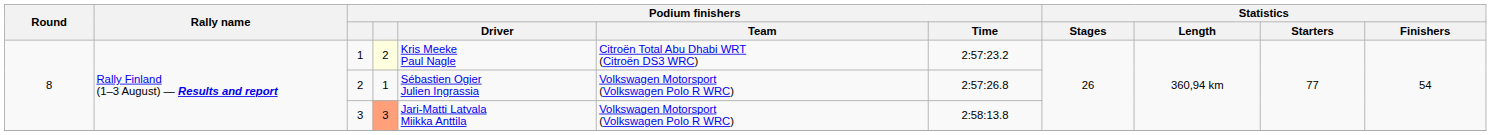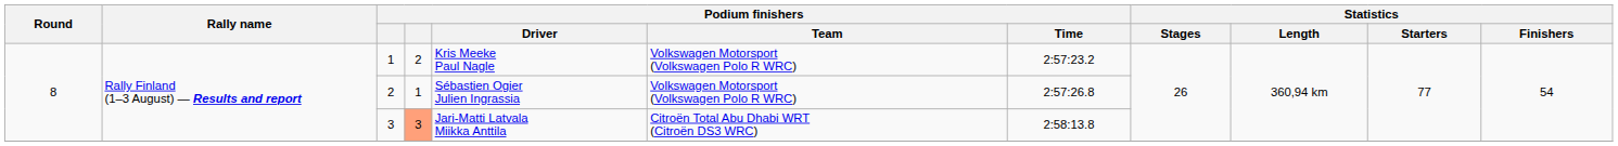row 3 | column 4: lightyellow background -> no background
row 3 | Podium finishers / Team: Citroën Total Abu Dhabi WRT (Citroën DS3 WRC) -> Volkswagen Motorsport (Volkswagen Polo R WRC)
row 5 | Podium finishers / Team: Volkswagen Motorsport (Volkswagen Polo R WRC) -> Citroën Total Abu Dhabi WRT (Citroën DS3 WRC)
